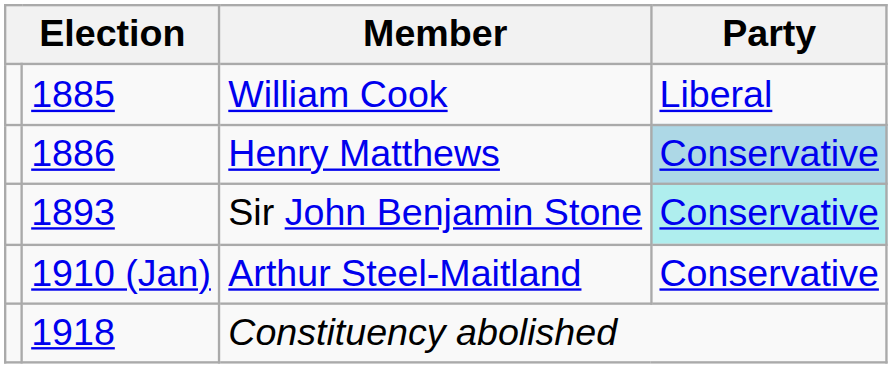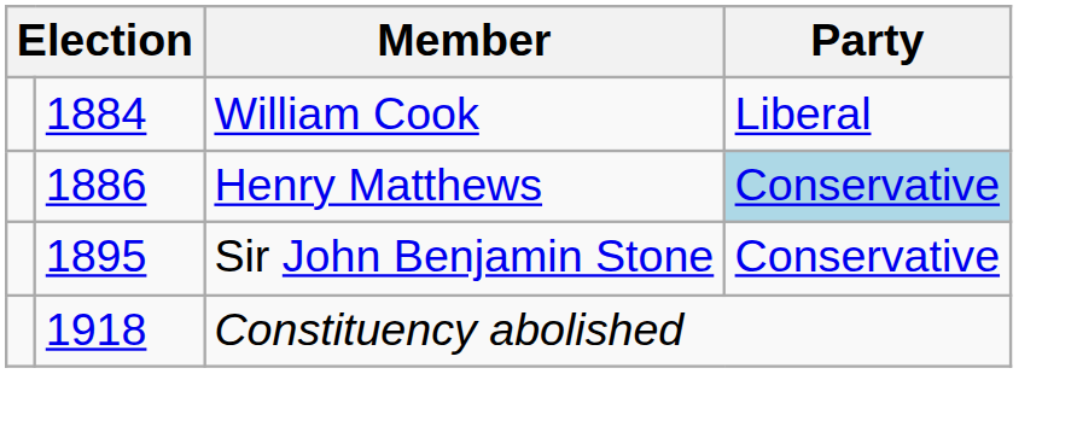William Cook | column 2: 1885 -> 1884
Sir John Benjamin Stone | column 2: 1893 -> 1895
Sir John Benjamin Stone | Party: paleturquoise background -> no background
- row: 1910 (Jan) | Arthur Steel-Maitland | Conservative
